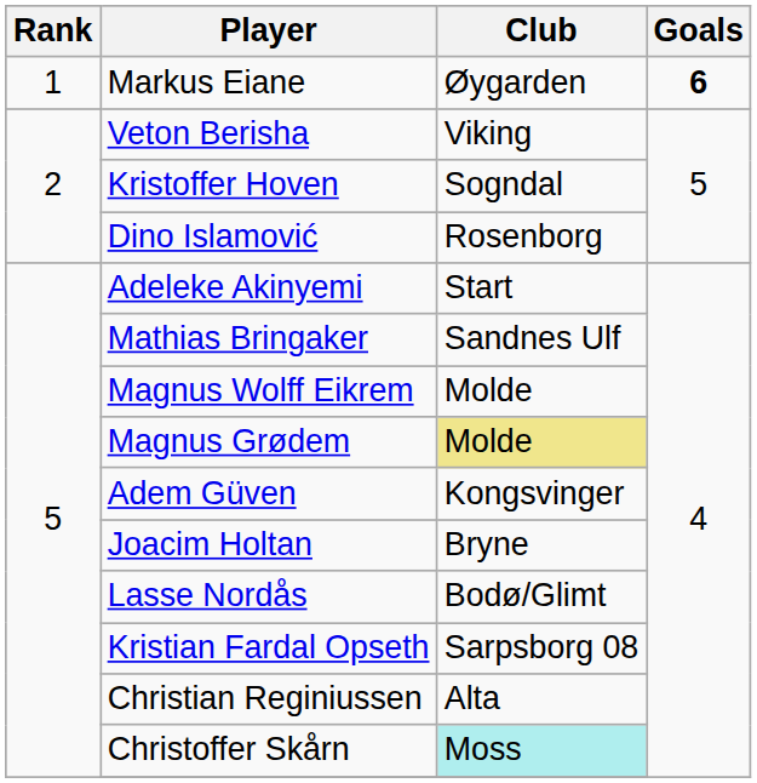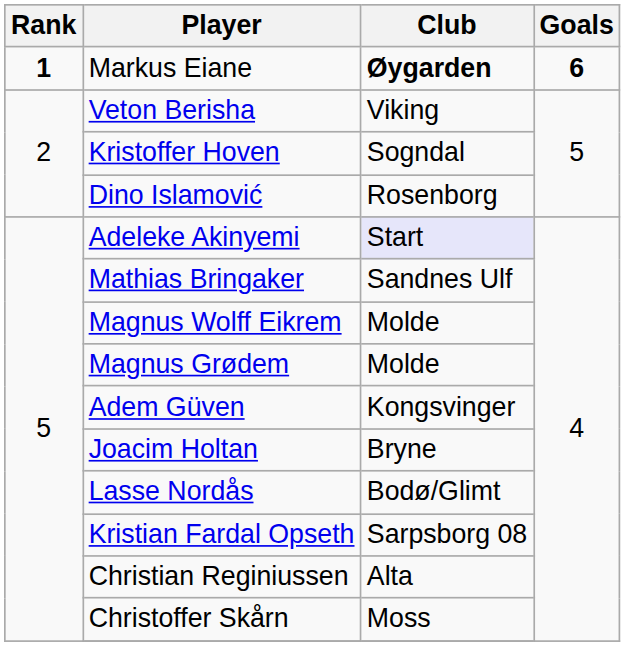Markus Eiane | Rank: normal -> bold
Markus Eiane | Club: normal -> bold
Adeleke Akinyemi | Club: no background -> lavender background
Magnus Grødem | Club: khaki background -> no background
Christoffer Skårn | Club: paleturquoise background -> no background
